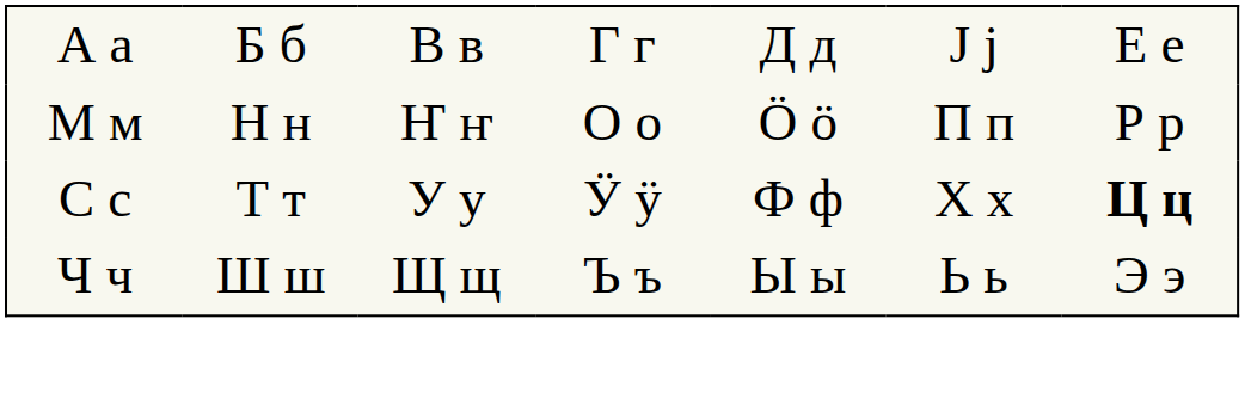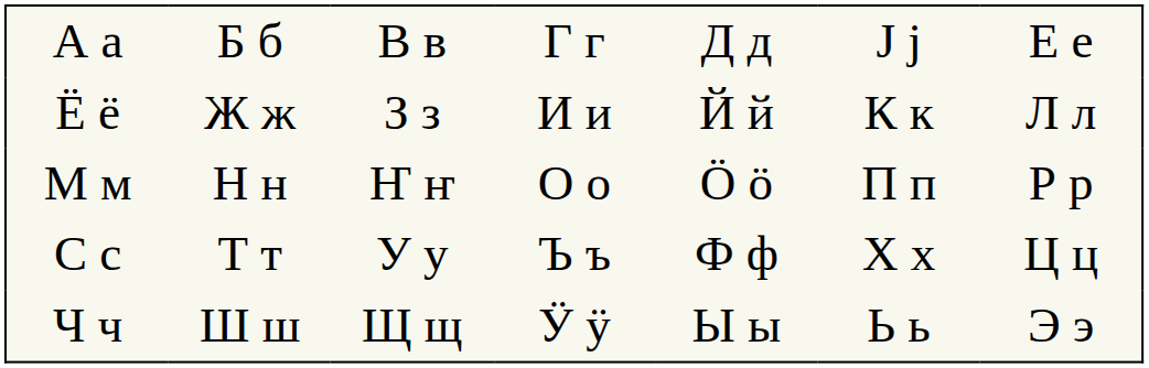+ row: Ё ё | Ж ж | З з | И и | Й й | К к | Л л
С с | column 4: Ӱ ӱ -> Ъ ъ
С с | column 7: bold -> normal
Ч ч | column 4: Ъ ъ -> Ӱ ӱ
